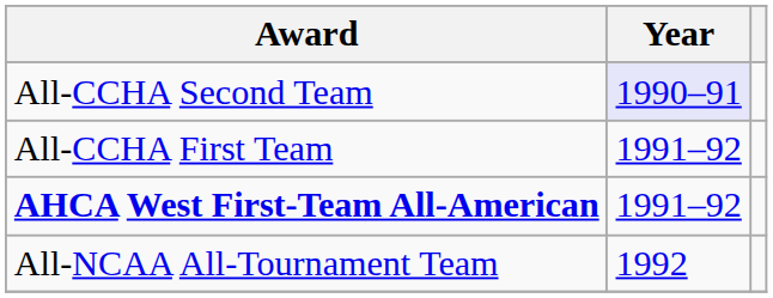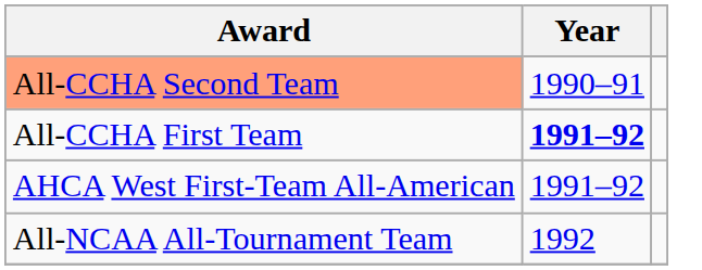row 2 | Award: no background -> lightsalmon background
row 2 | Year: lavender background -> no background
row 3 | Year: normal -> bold
row 4 | Award: bold -> normal
